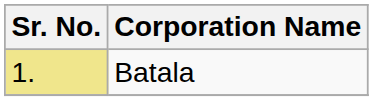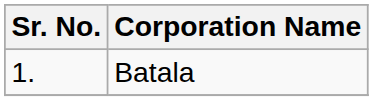Batala | Sr. No.: khaki background -> no background
